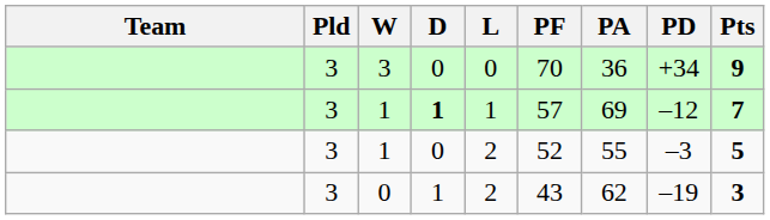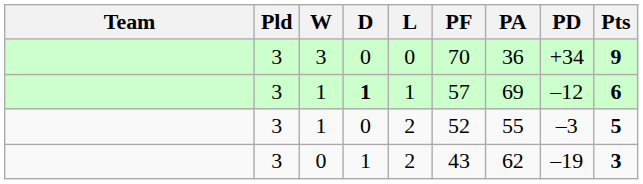row 3 | Pts: 7 -> 6
